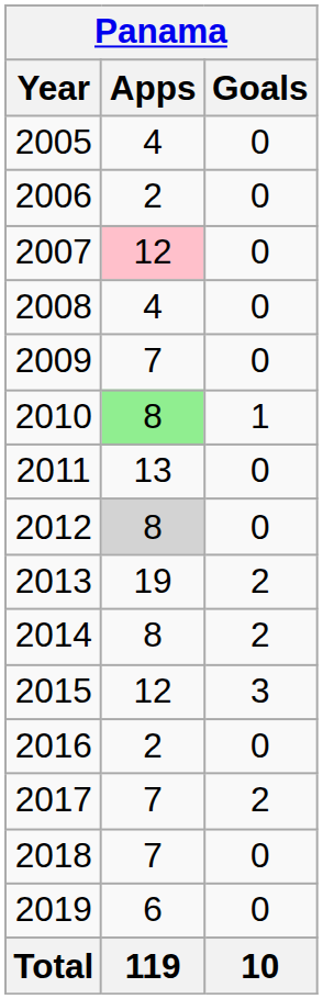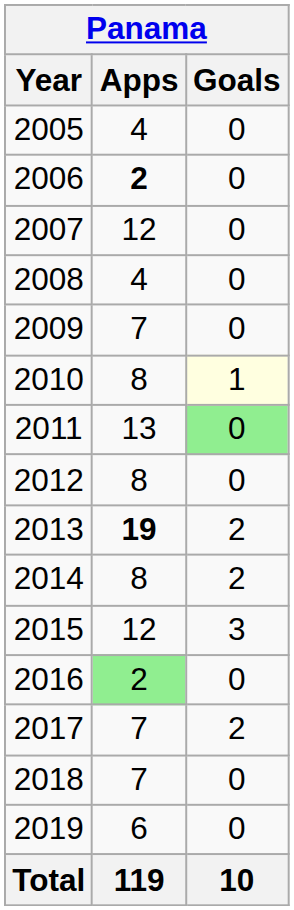2006 | Apps: normal -> bold
2007 | Apps: pink background -> no background
2010 | Apps: lightgreen background -> no background
2010 | Goals: no background -> lightyellow background
2011 | Goals: no background -> lightgreen background
2012 | Apps: lightgrey background -> no background
2013 | Apps: normal -> bold
2016 | Apps: no background -> lightgreen background
